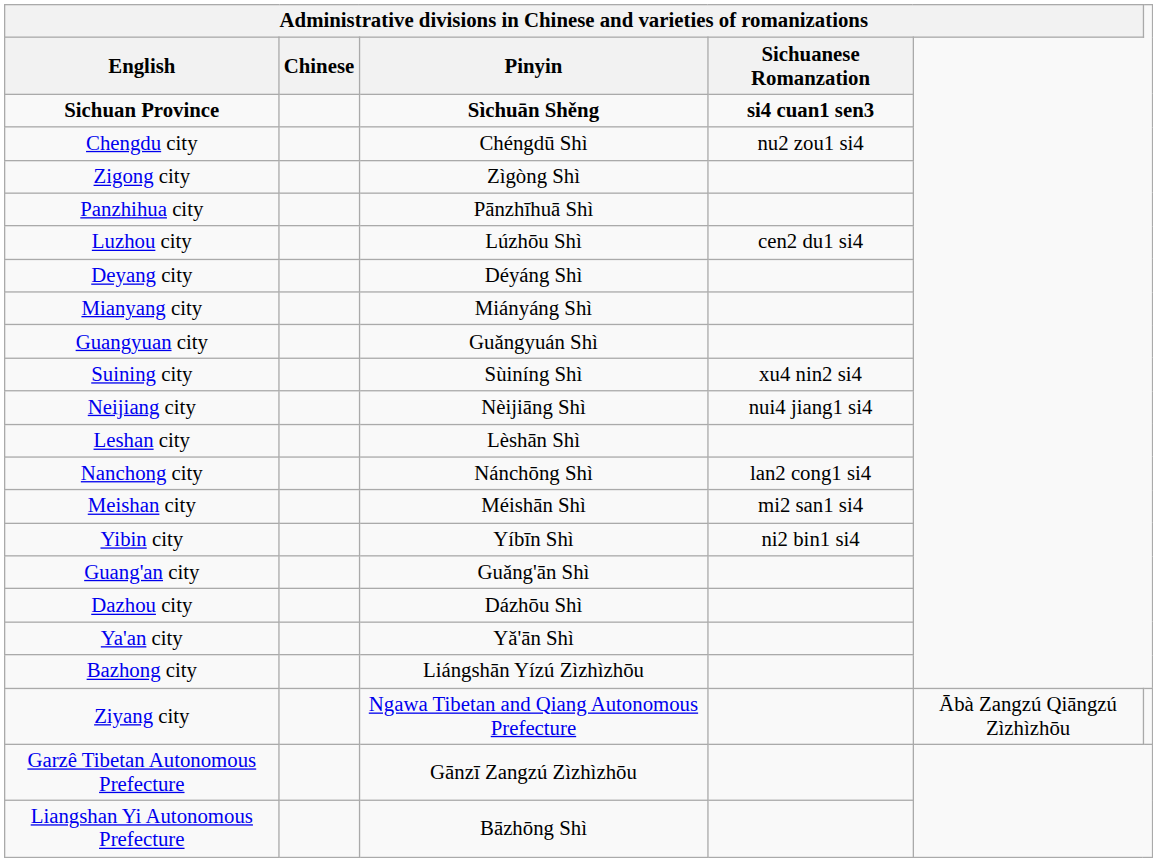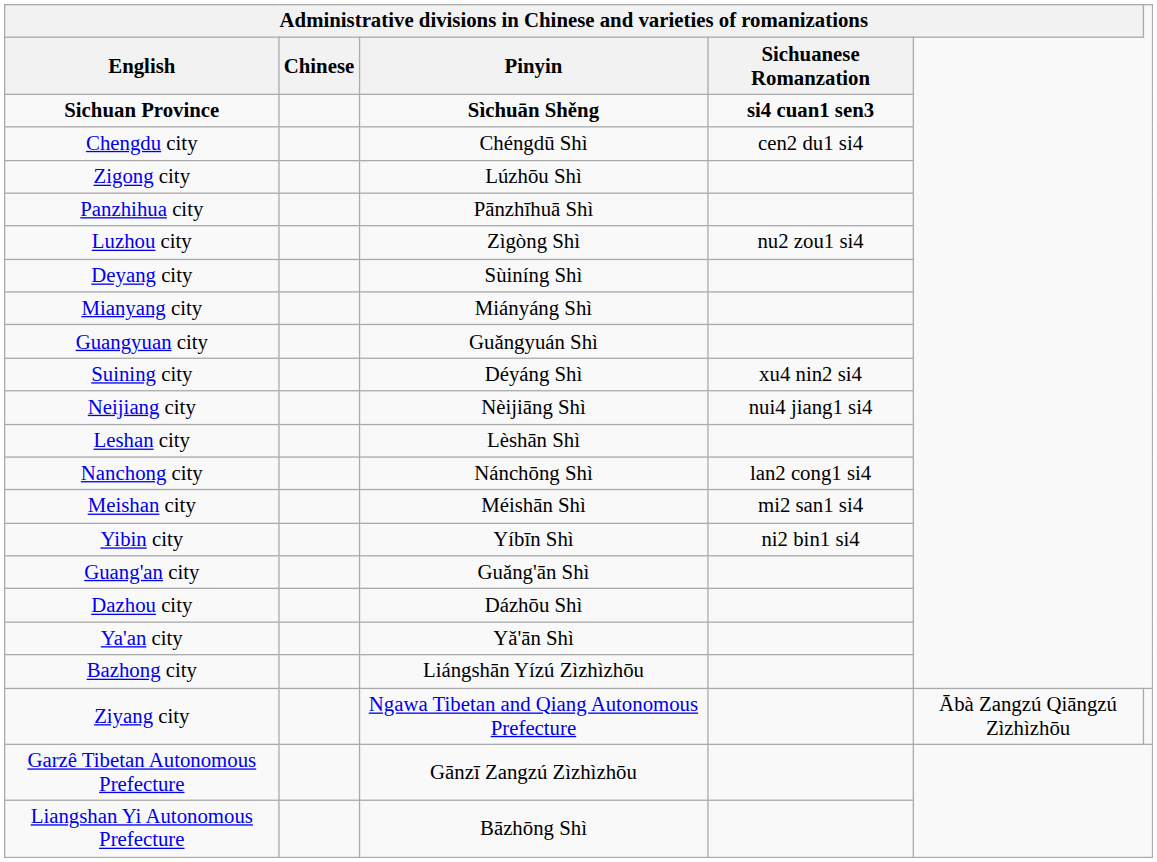Chengdu city | column 4: nu2 zou1 si4 -> cen2 du1 si4
Zigong city | column 3: Zìgòng Shì -> Lúzhōu Shì
Luzhou city | column 3: Lúzhōu Shì -> Zìgòng Shì
Luzhou city | column 4: cen2 du1 si4 -> nu2 zou1 si4
Deyang city | column 3: Déyáng Shì -> Sùiníng Shì
Suining city | column 3: Sùiníng Shì -> Déyáng Shì
